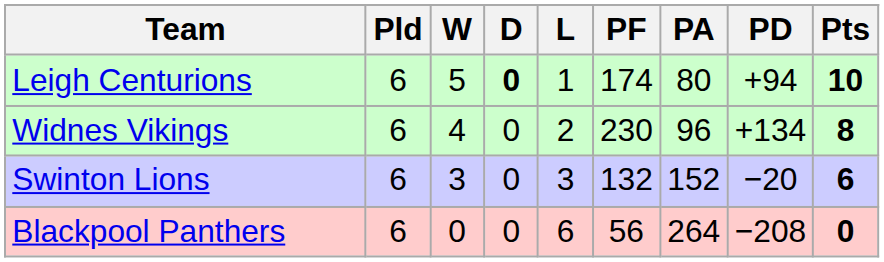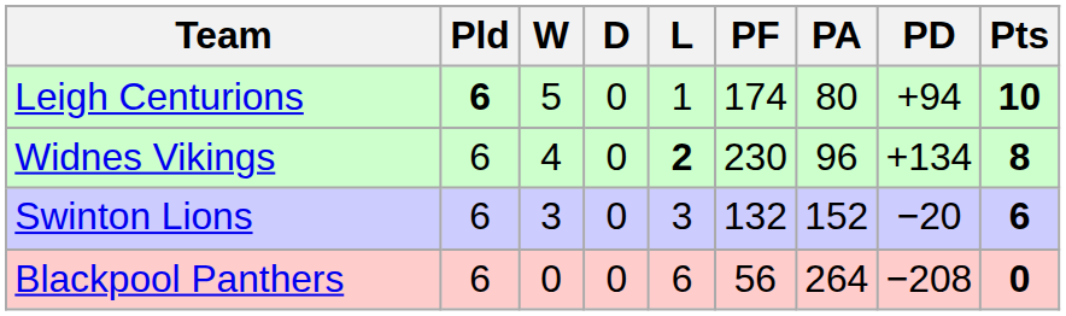Leigh Centurions | Pld: normal -> bold
Leigh Centurions | D: bold -> normal
Widnes Vikings | L: normal -> bold
